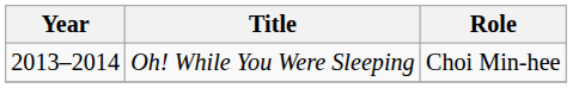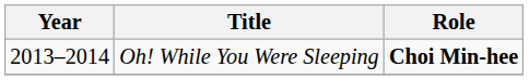Oh! While You Were Sleeping | Role: normal -> bold
